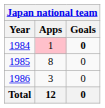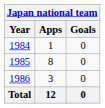1984 | Apps: pink background -> no background
1984 | Goals: bold -> normal
